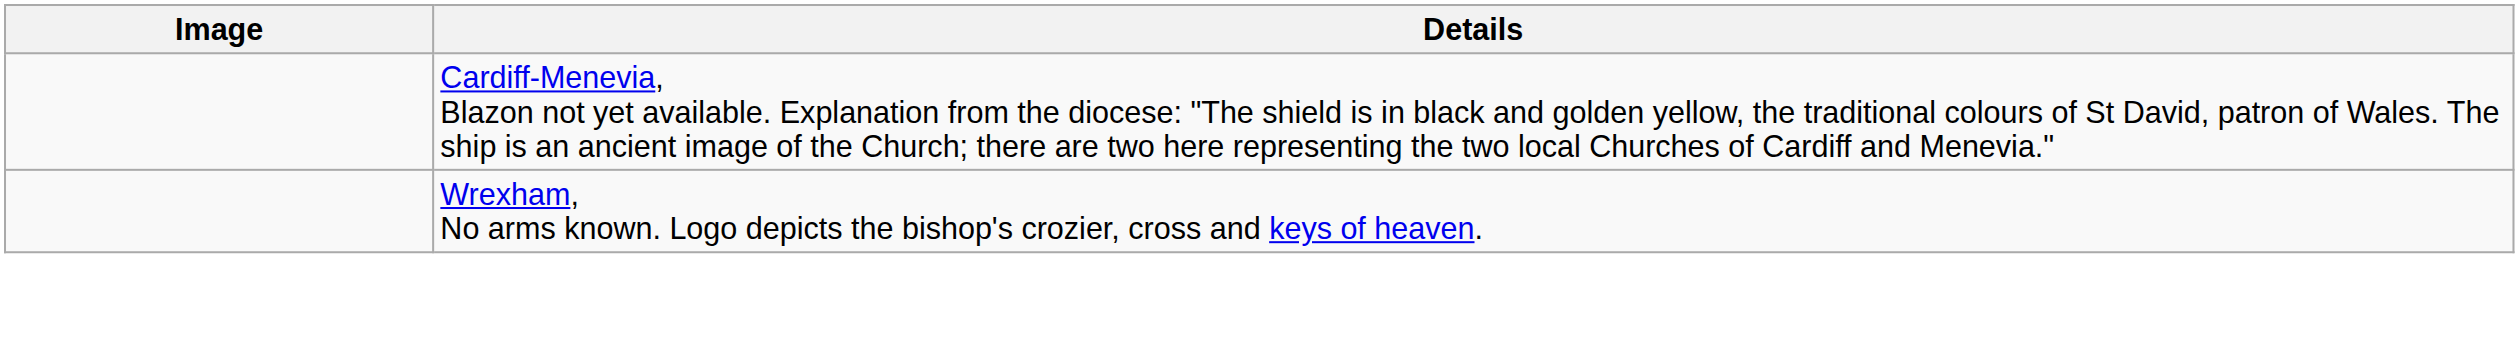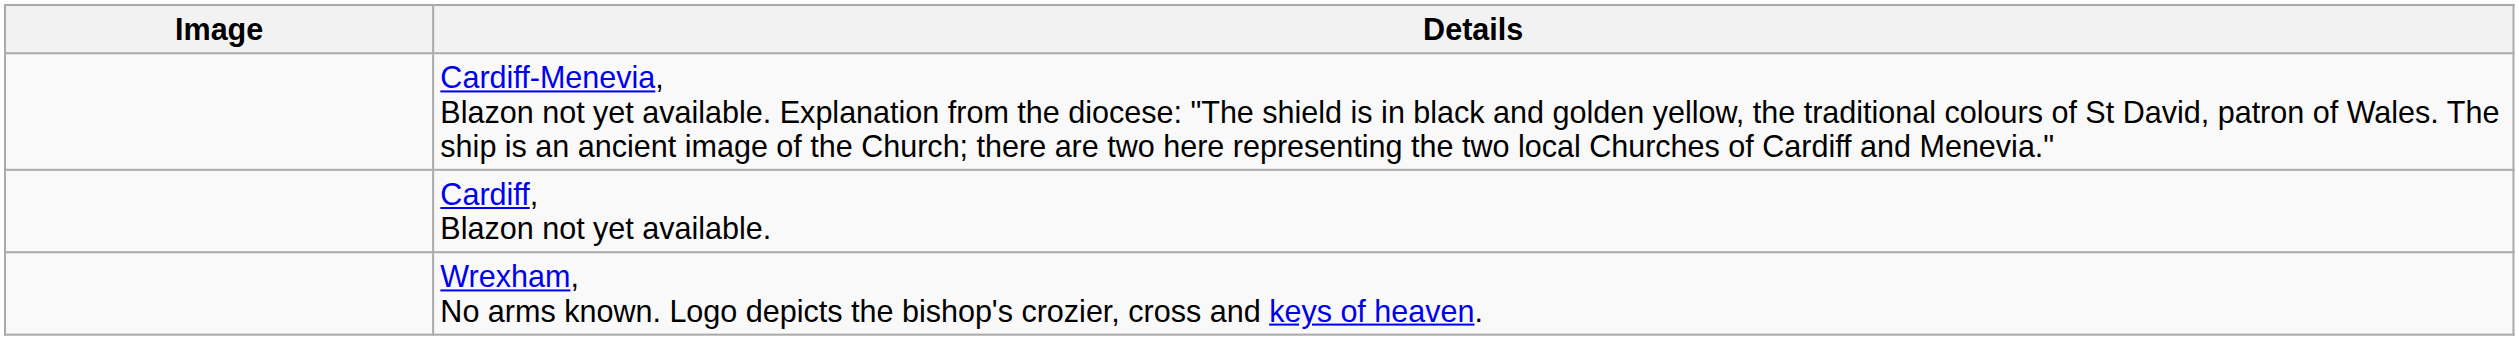+ row: Cardiff, Blazon not yet available.
